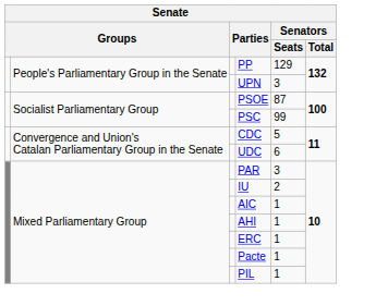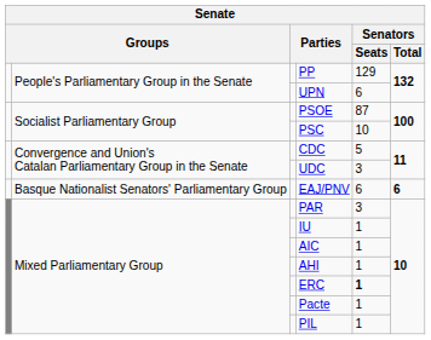UPN | Senators / Seats: 3 -> 6
PSC | Senators / Seats: 99 -> 10
UDC | Senators / Seats: 6 -> 3
+ row: Basque Nationalist Senators' Parliamentary Group | EAJ/PNV | 6 | 6
IU | Senators / Seats: 2 -> 1
ERC | Senators / Seats: normal -> bold
